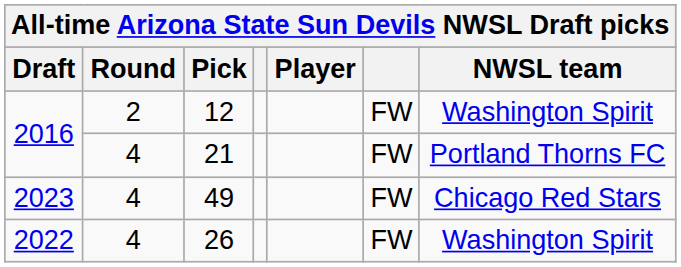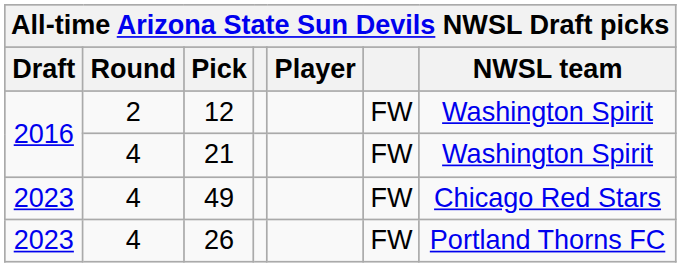21 | NWSL team: Portland Thorns FC -> Washington Spirit
26 | Draft: 2022 -> 2023
26 | NWSL team: Washington Spirit -> Portland Thorns FC
